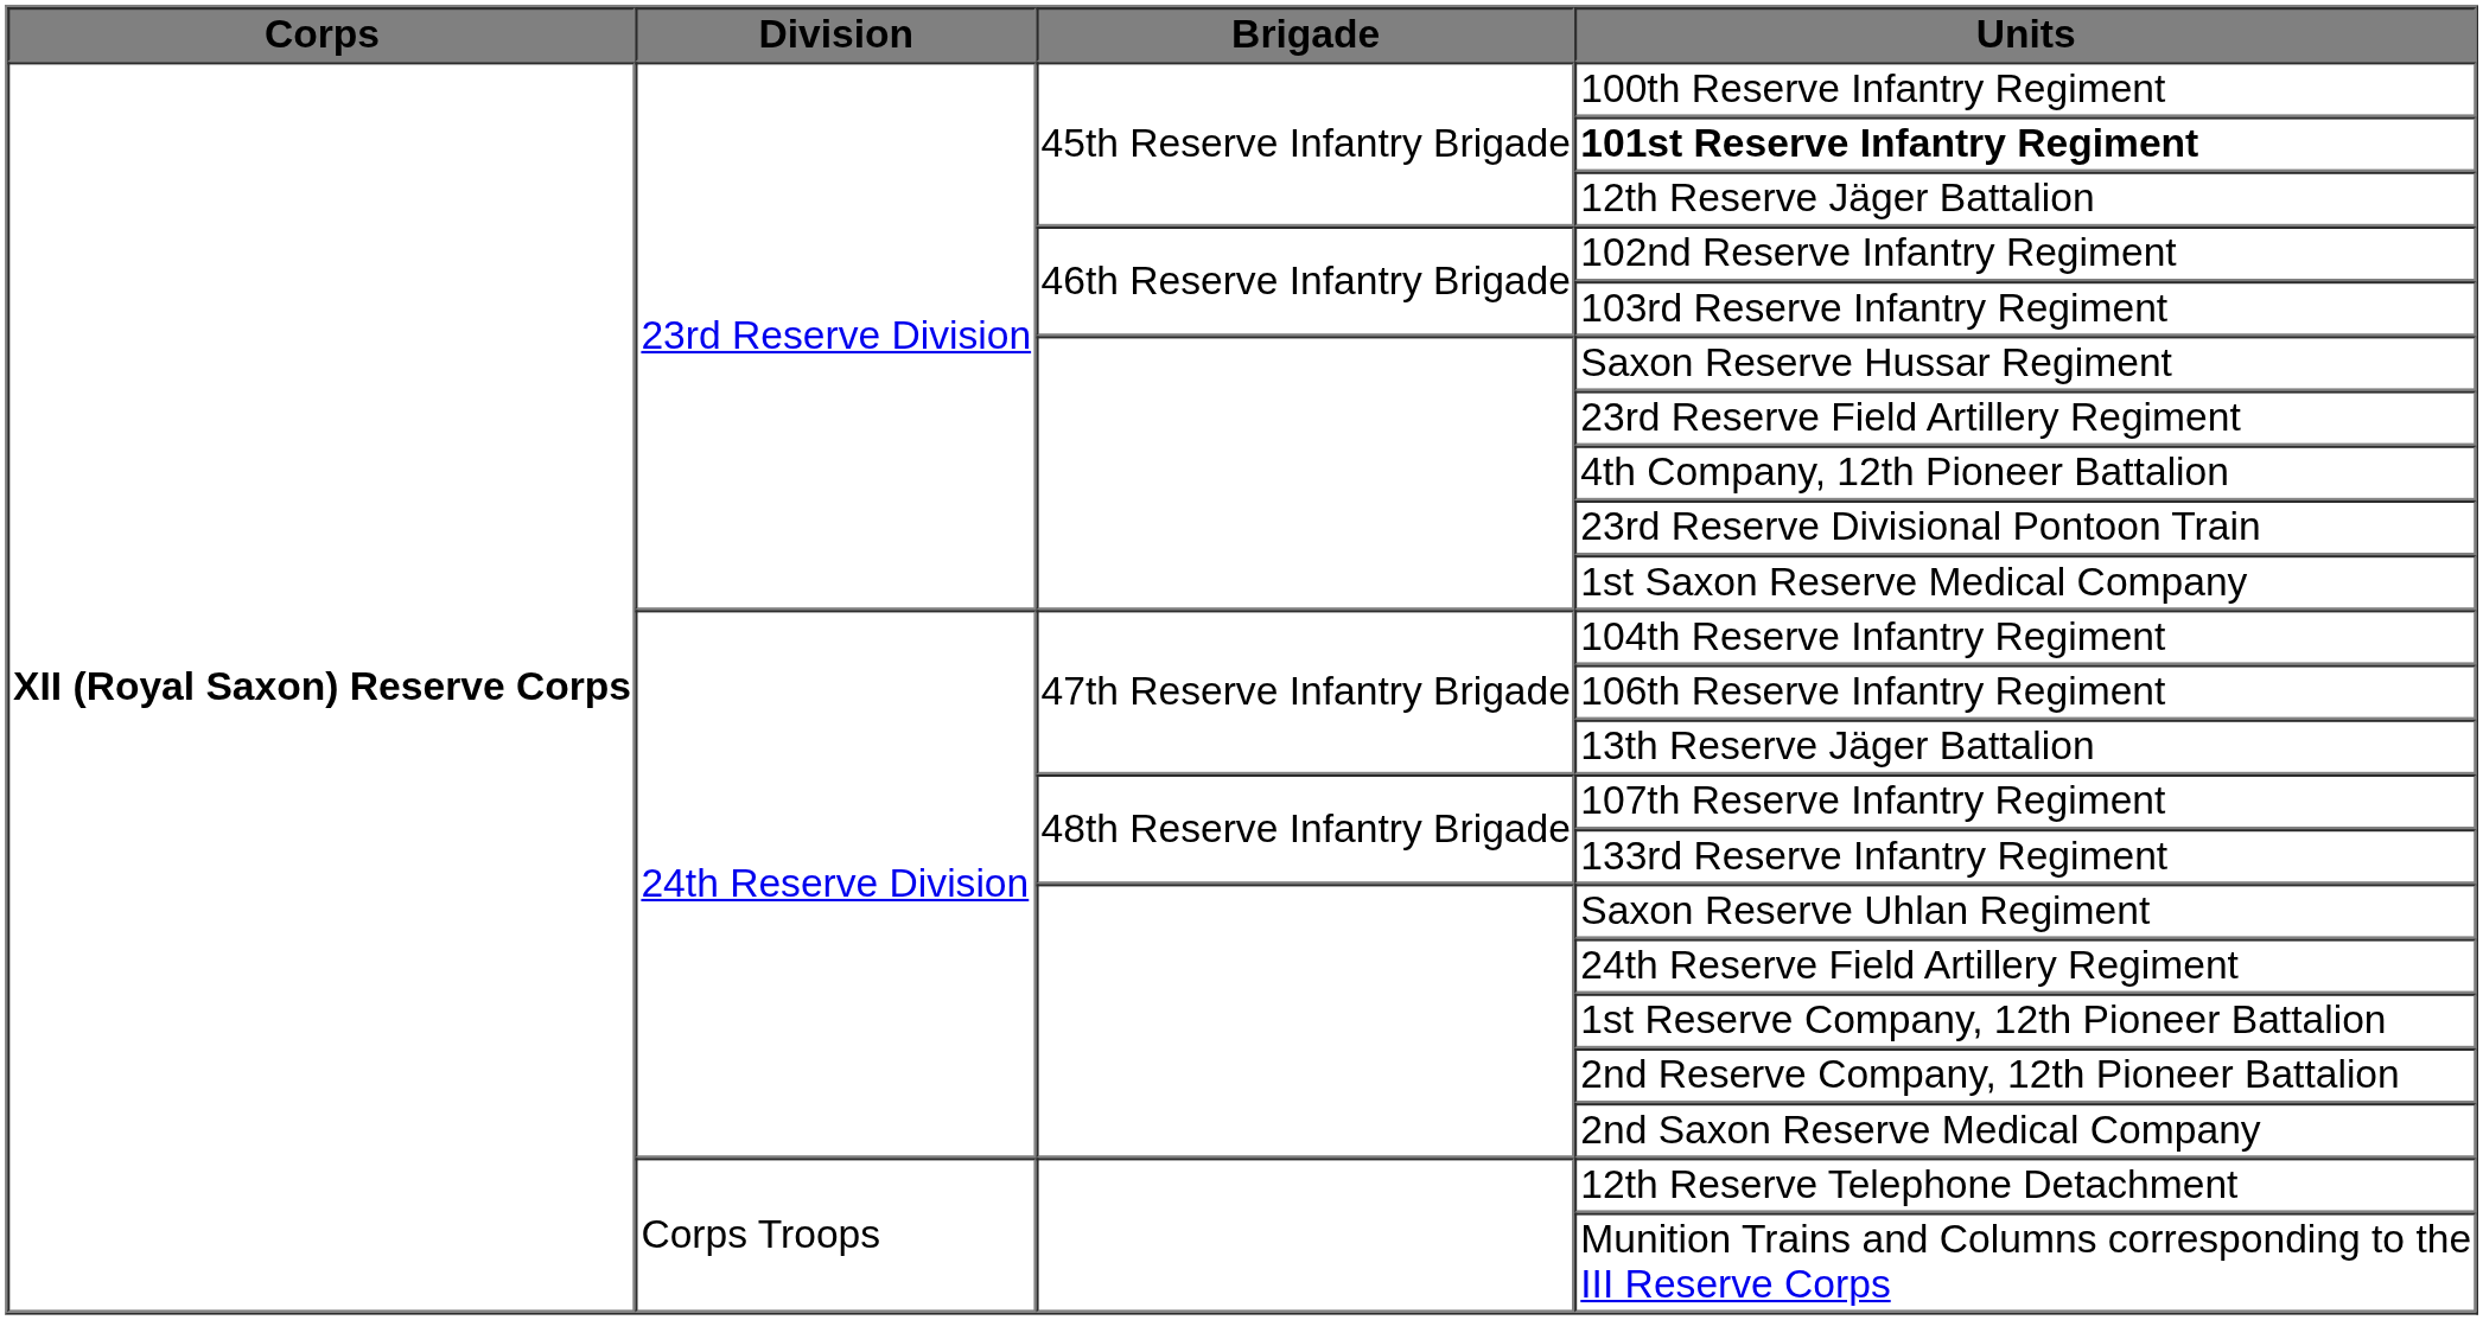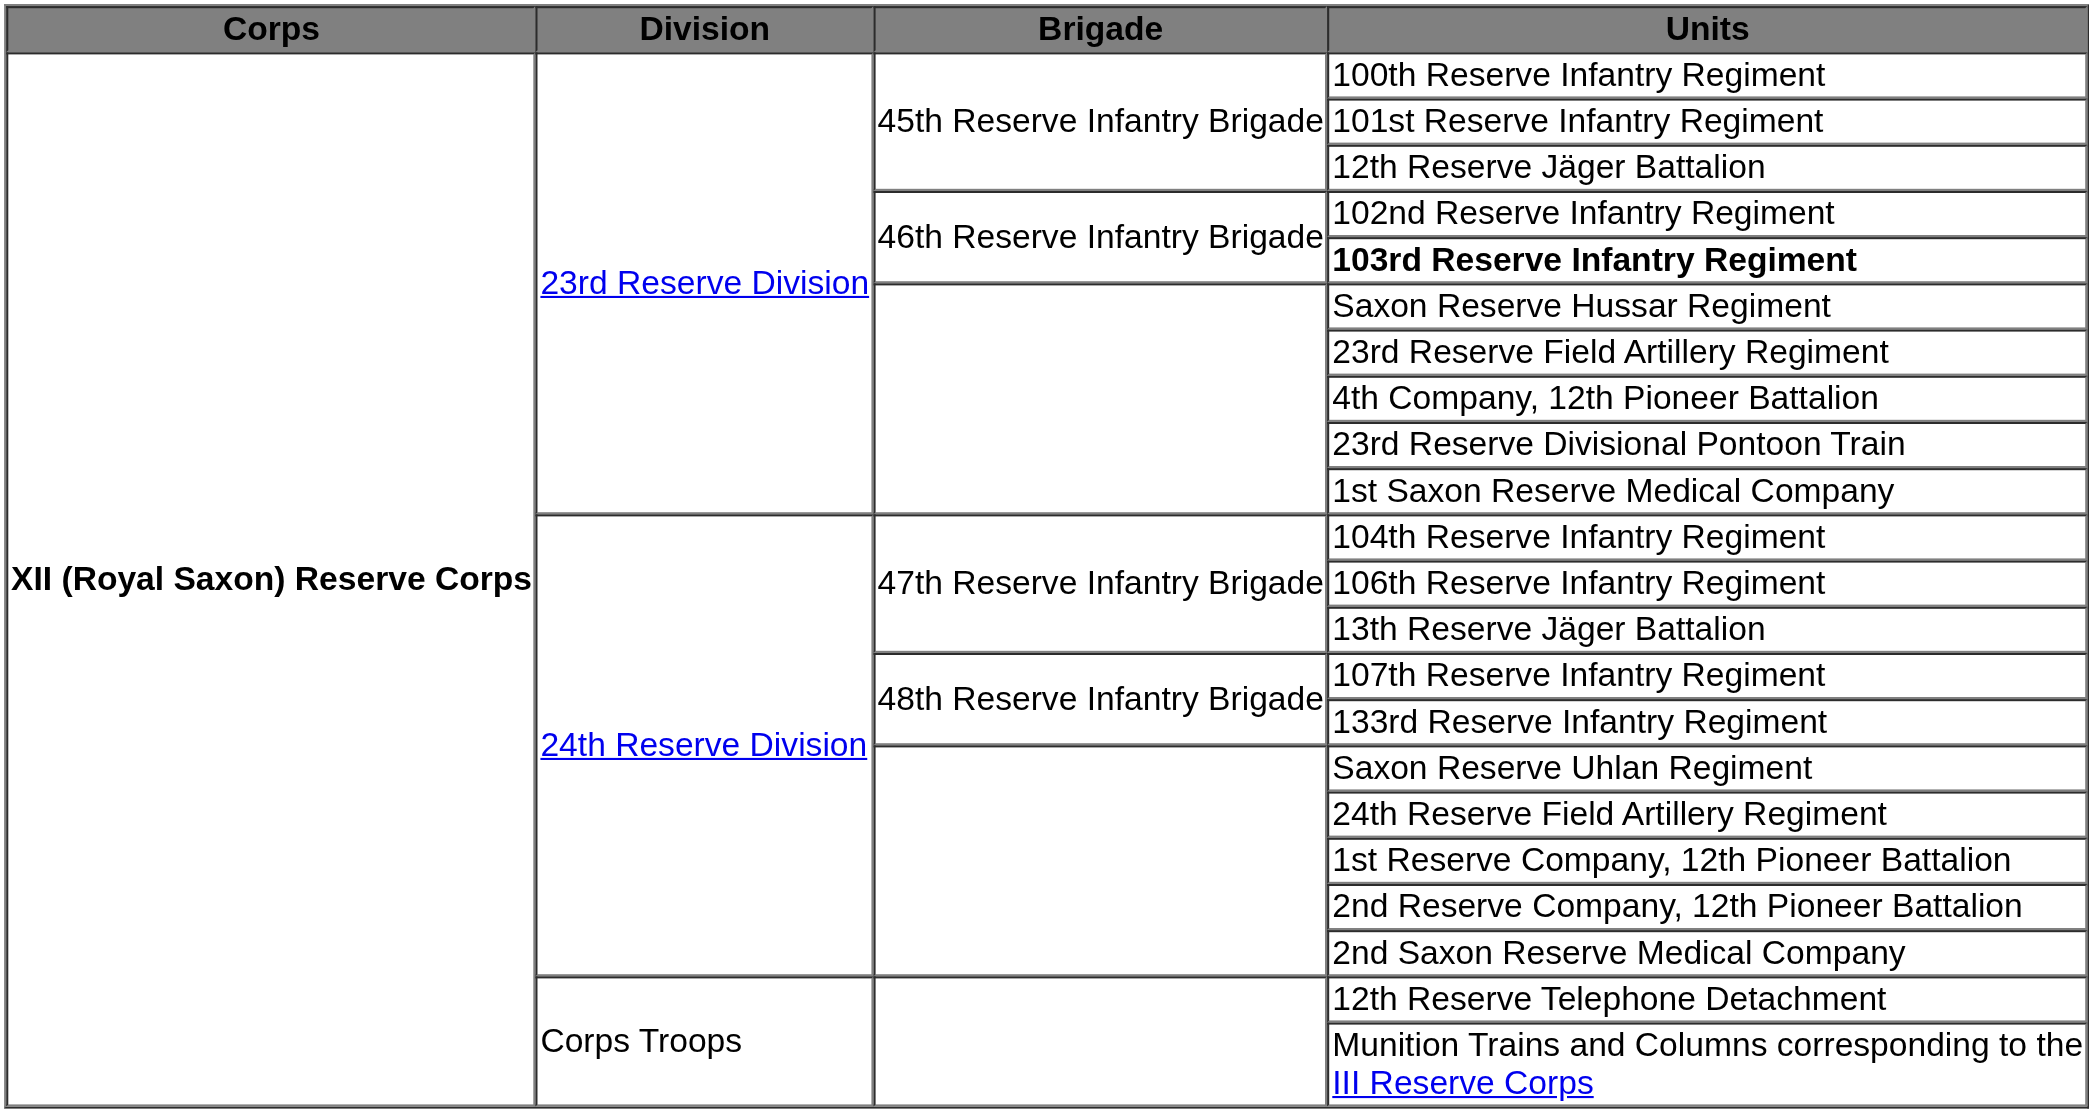101st Reserve Infantry Regiment | Units: bold -> normal
103rd Reserve Infantry Regiment | Units: normal -> bold
